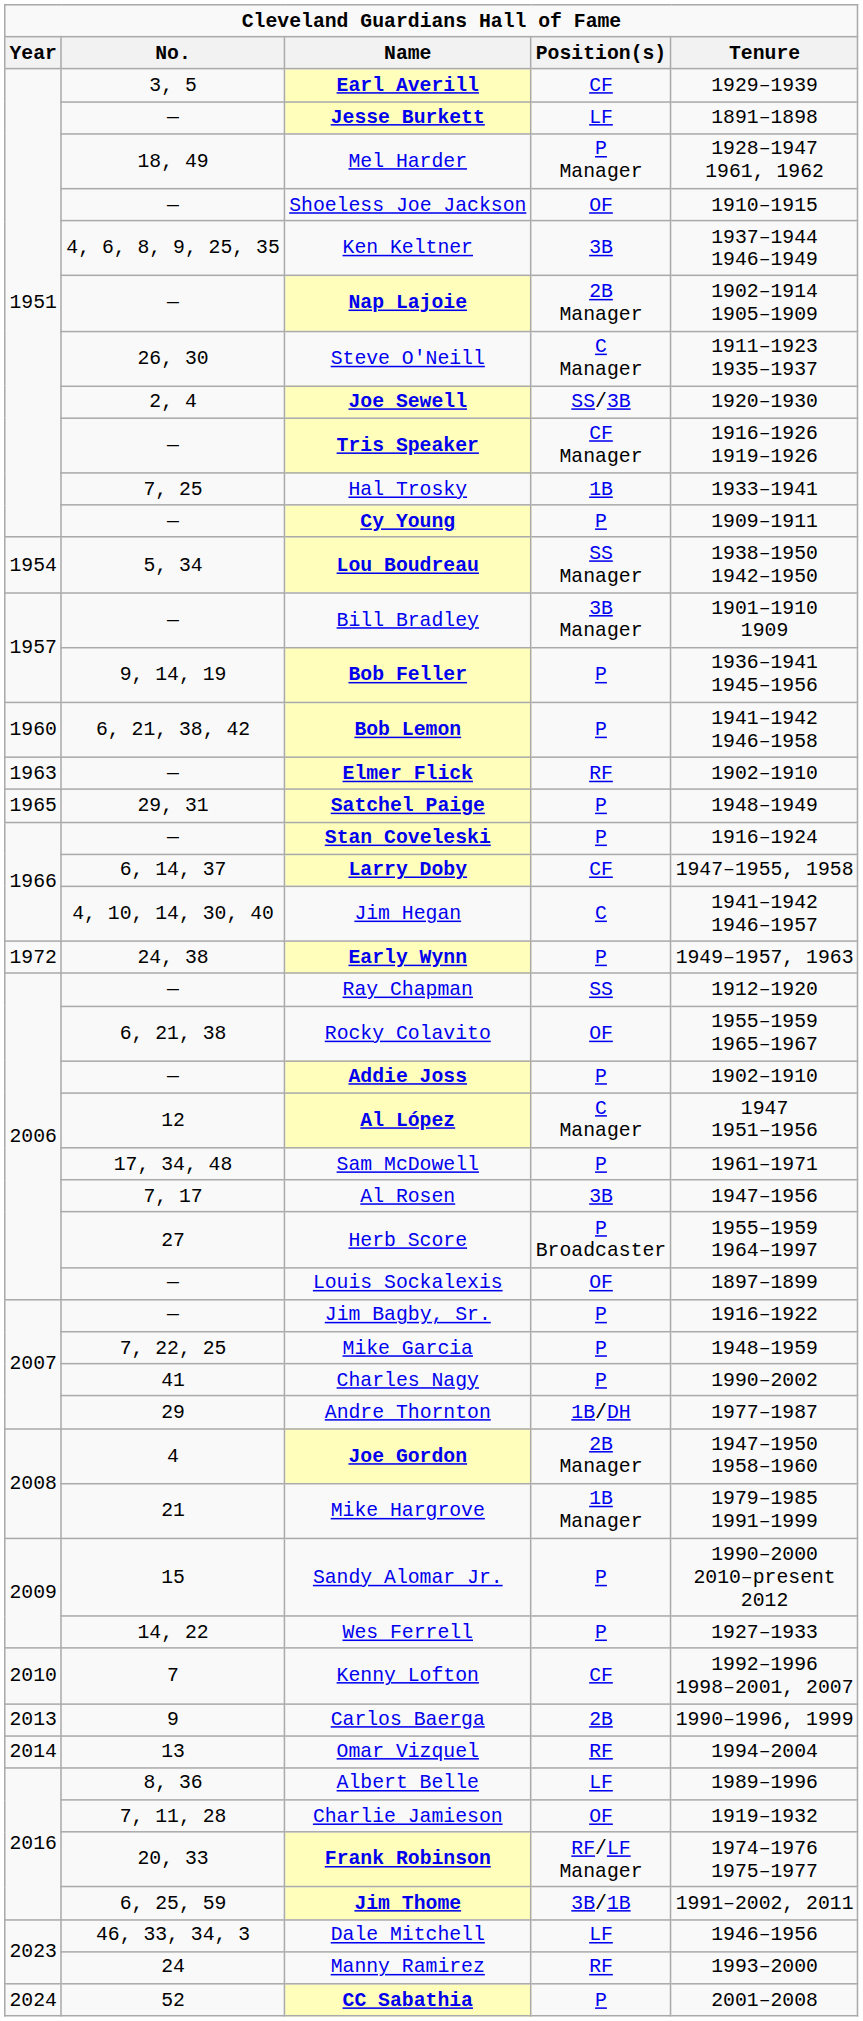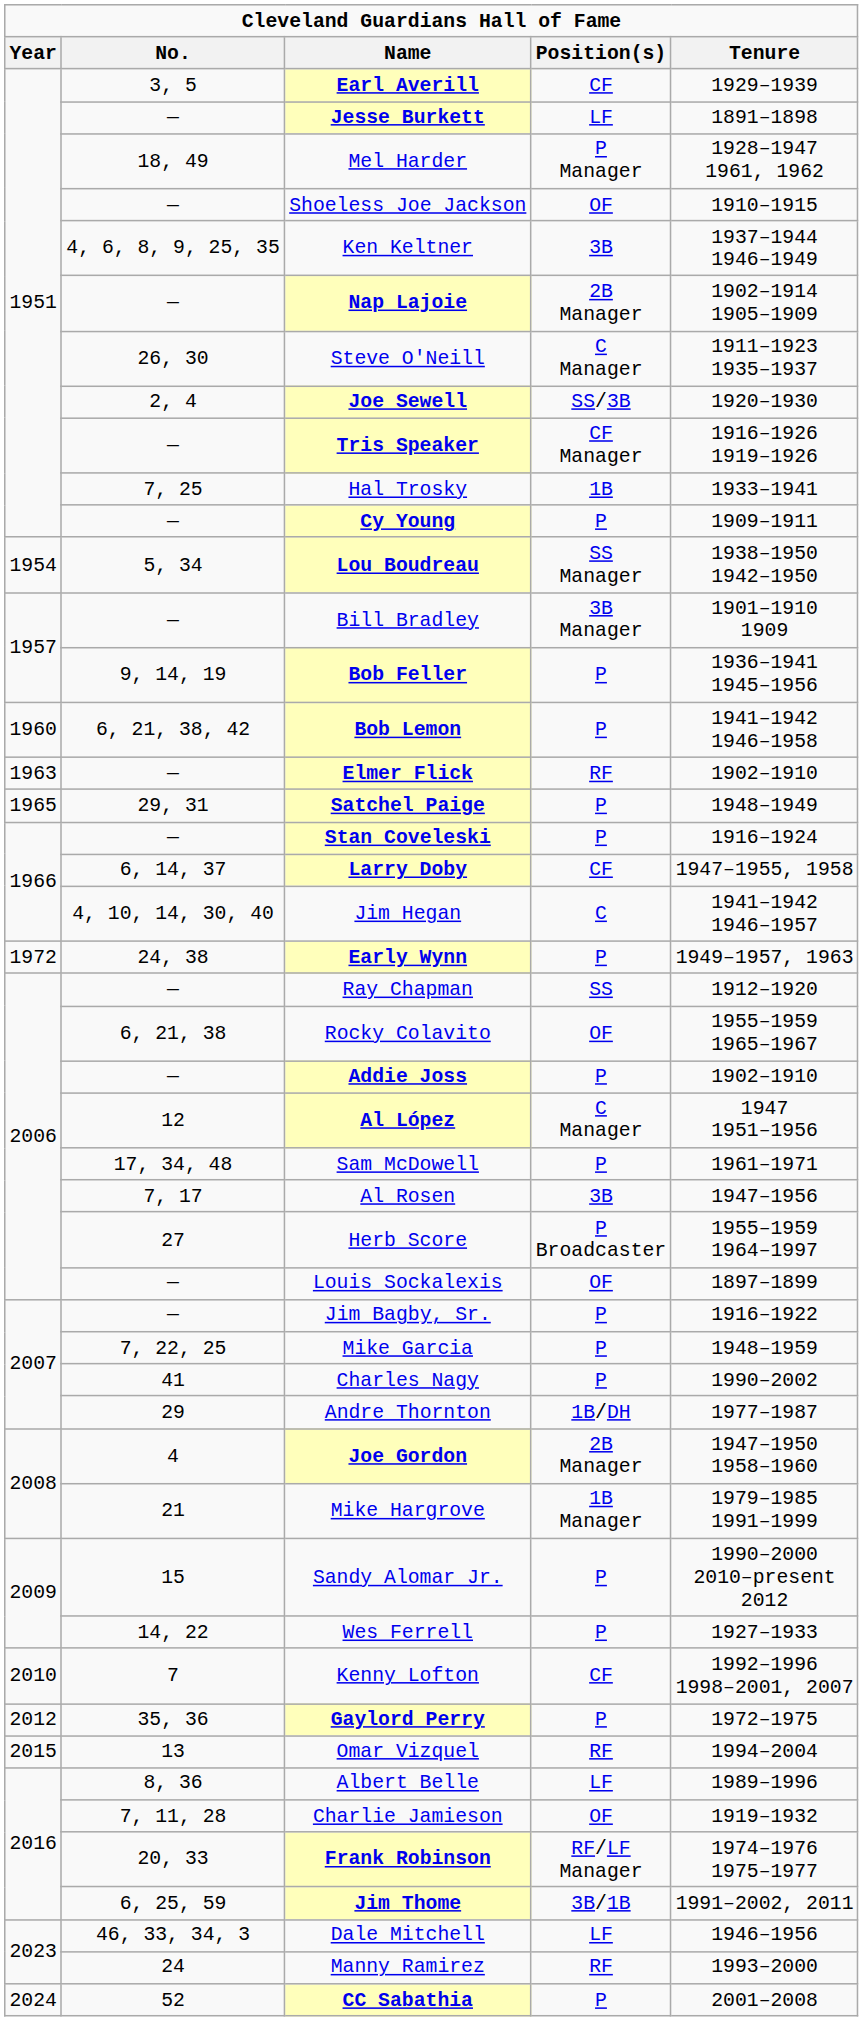+ row: 2012 | 35, 36 | Gaylord Perry | P | 1972–1975
- row: 2013 | 9 | Carlos Baerga | 2B | 1990–1996, 1999
Omar Vizquel | Year: 2014 -> 2015
